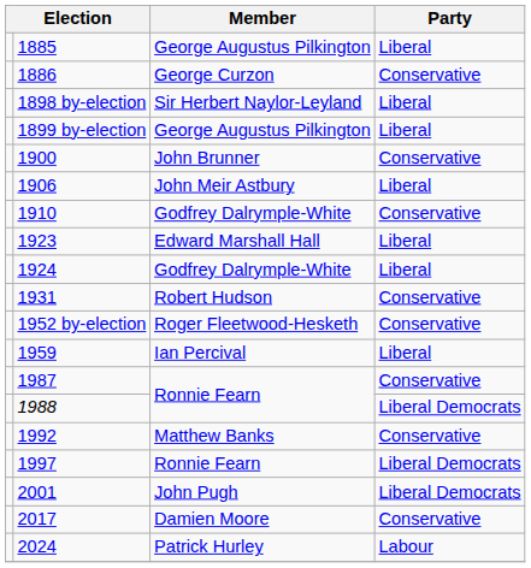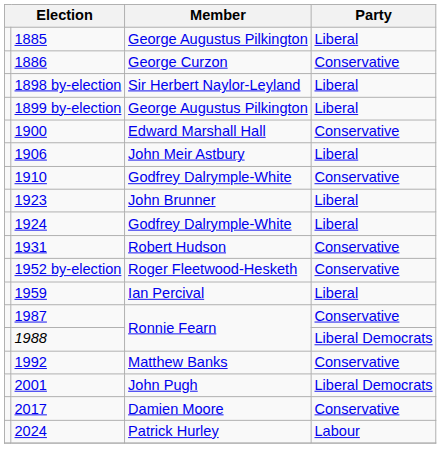1900 | Member: John Brunner -> Edward Marshall Hall
1923 | Member: Edward Marshall Hall -> John Brunner
- row: 1997 | Ronnie Fearn | Liberal Democrats
